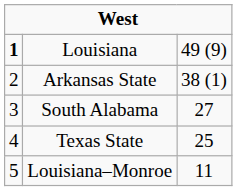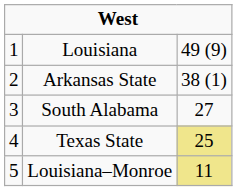Louisiana | column 1: bold -> normal
Texas State | column 3: no background -> khaki background
Louisiana–Monroe | column 3: no background -> khaki background
